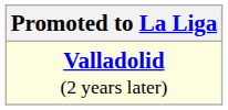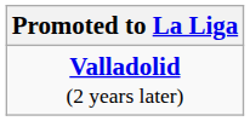Valladolid (2 years later) | column 1: lightyellow background -> no background
